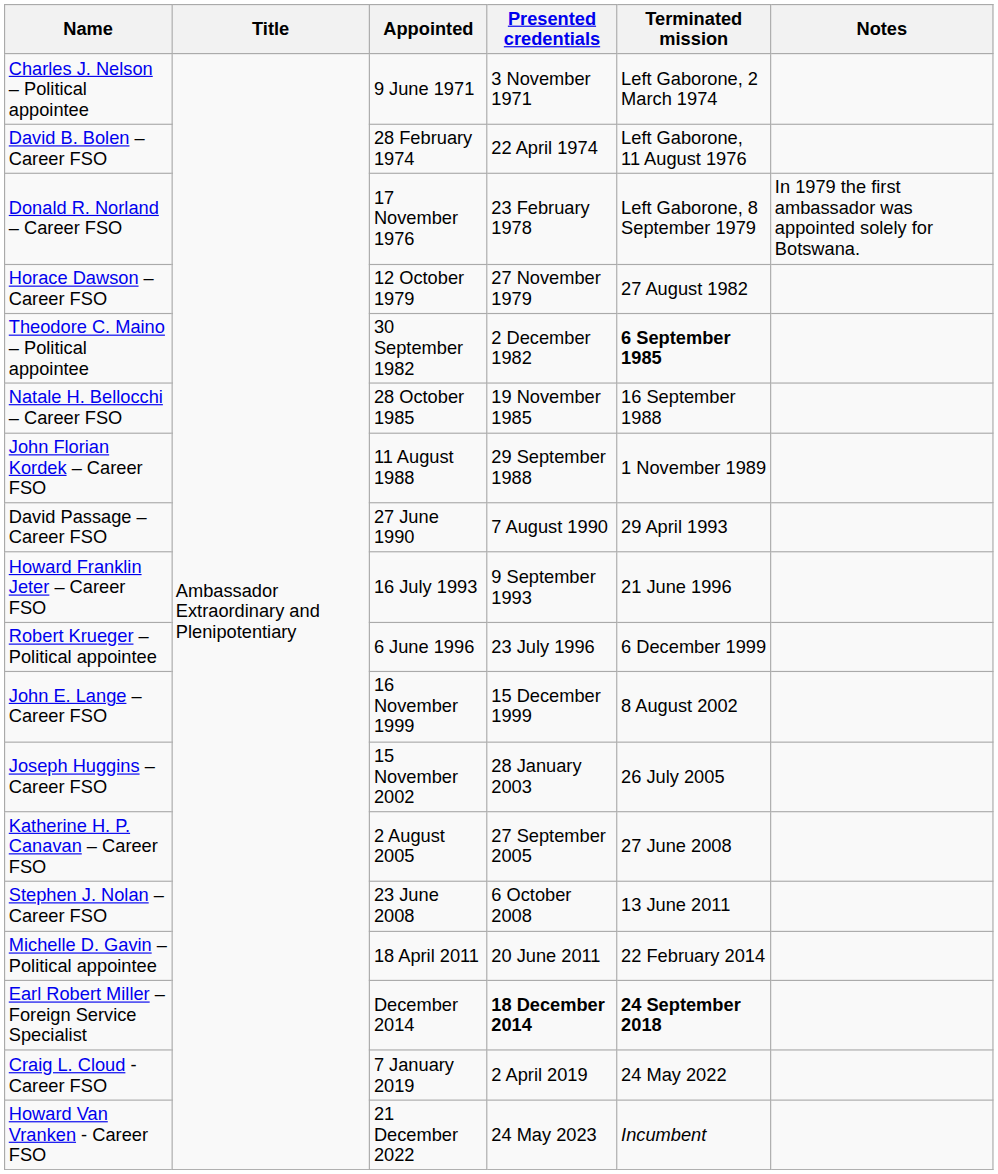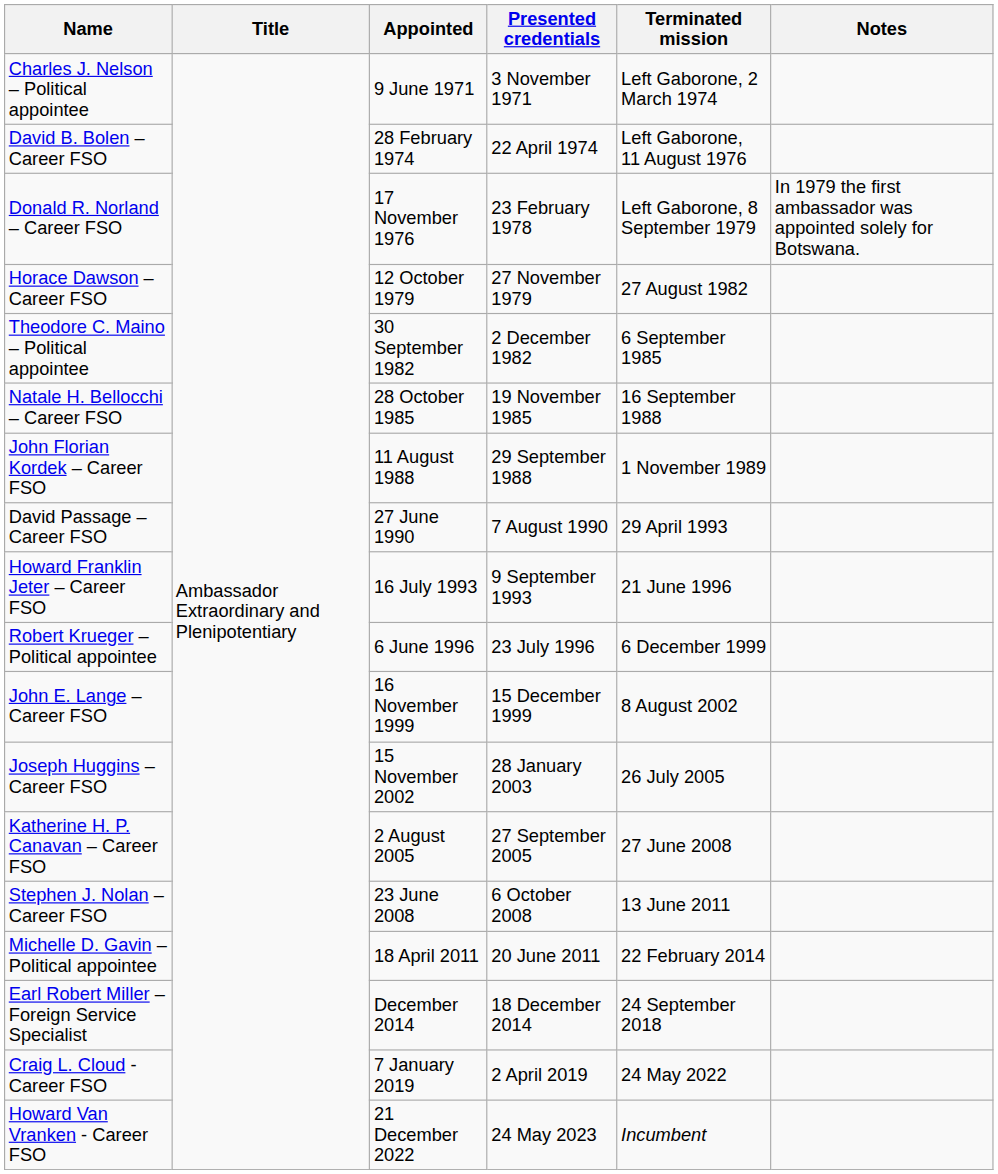Theodore C. Maino – Political appointee | Terminated mission: bold -> normal
Earl Robert Miller – Foreign Service Specialist | Presented credentials: bold -> normal
Earl Robert Miller – Foreign Service Specialist | Terminated mission: bold -> normal
